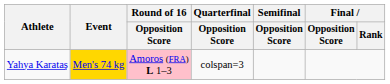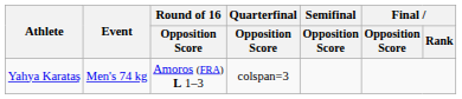Yahya Karataş | Event: gold background -> no background
Yahya Karataş | Round of 16 / Opposition Score: pink background -> no background
